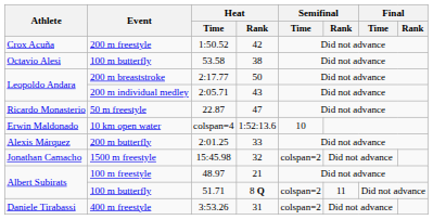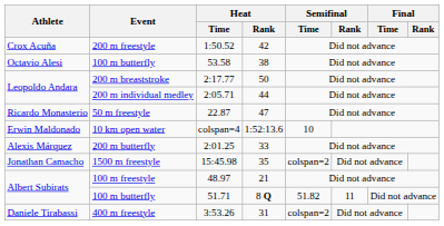200 m individual medley | Heat / Rank: 43 -> 44
1500 m freestyle | Heat / Rank: 32 -> 35
100 m butterfly / 51.71 | Semifinal / Time: colspan=2 -> 51.82
